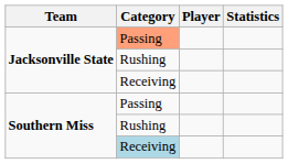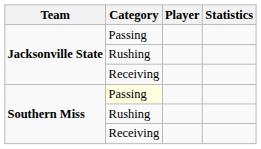Jacksonville State / Passing | Category: lightsalmon background -> no background
Southern Miss / Passing | Category: no background -> lightyellow background
Southern Miss / Receiving | Category: lightblue background -> no background
